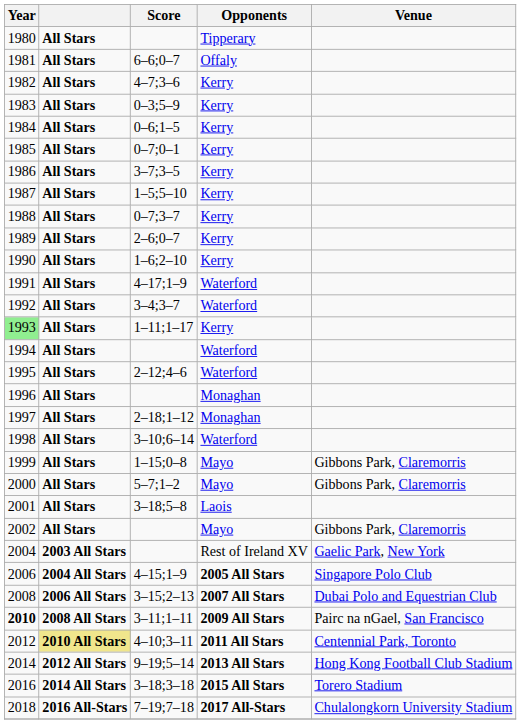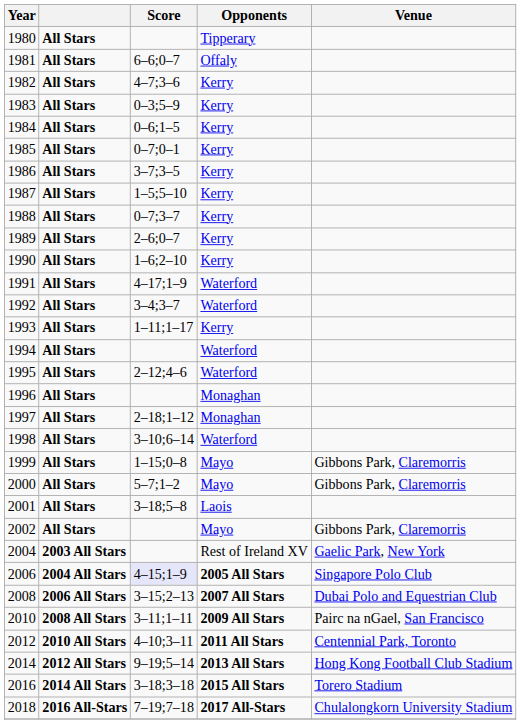row 15 | Year: lightgreen background -> no background
row 26 | Score: no background -> lavender background
row 28 | Year: bold -> normal
row 29 | column 2: khaki background -> no background
